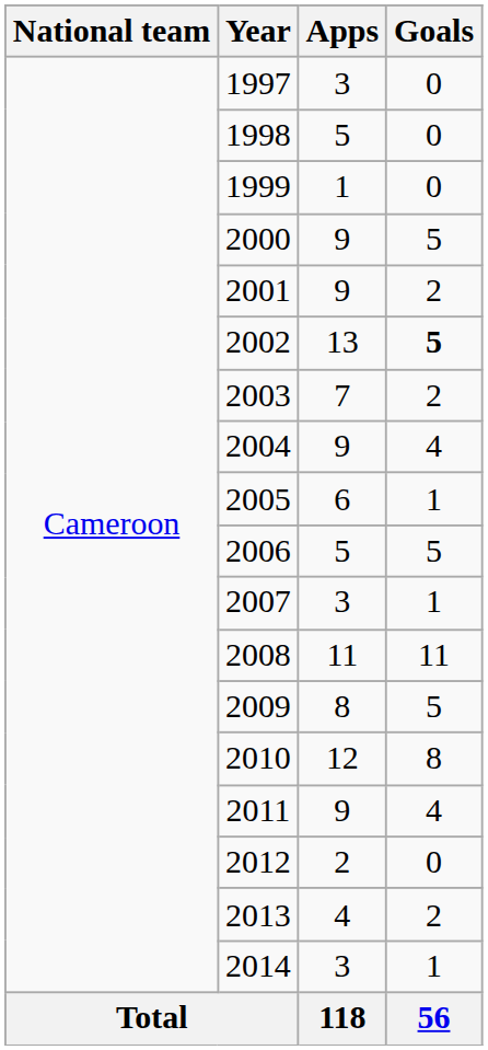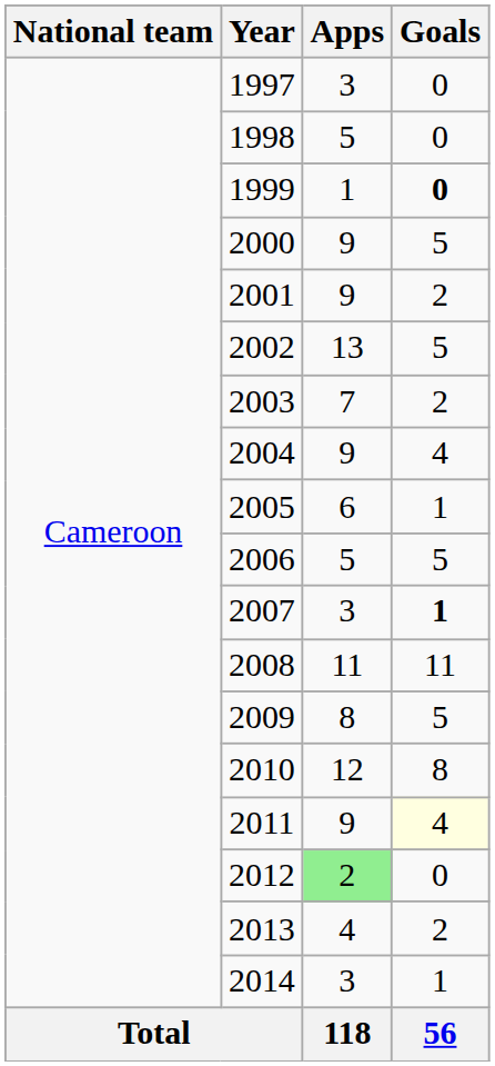1999 | Goals: normal -> bold
2002 | Goals: bold -> normal
2007 | Goals: normal -> bold
2011 | Goals: no background -> lightyellow background
2012 | Apps: no background -> lightgreen background
